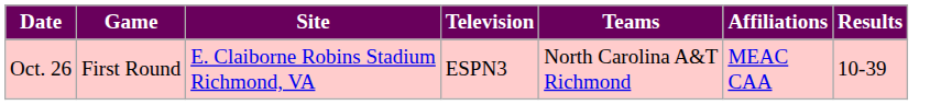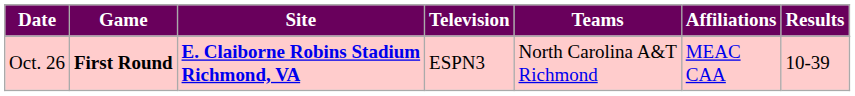Oct. 26 | Game: normal -> bold
Oct. 26 | Site: normal -> bold
